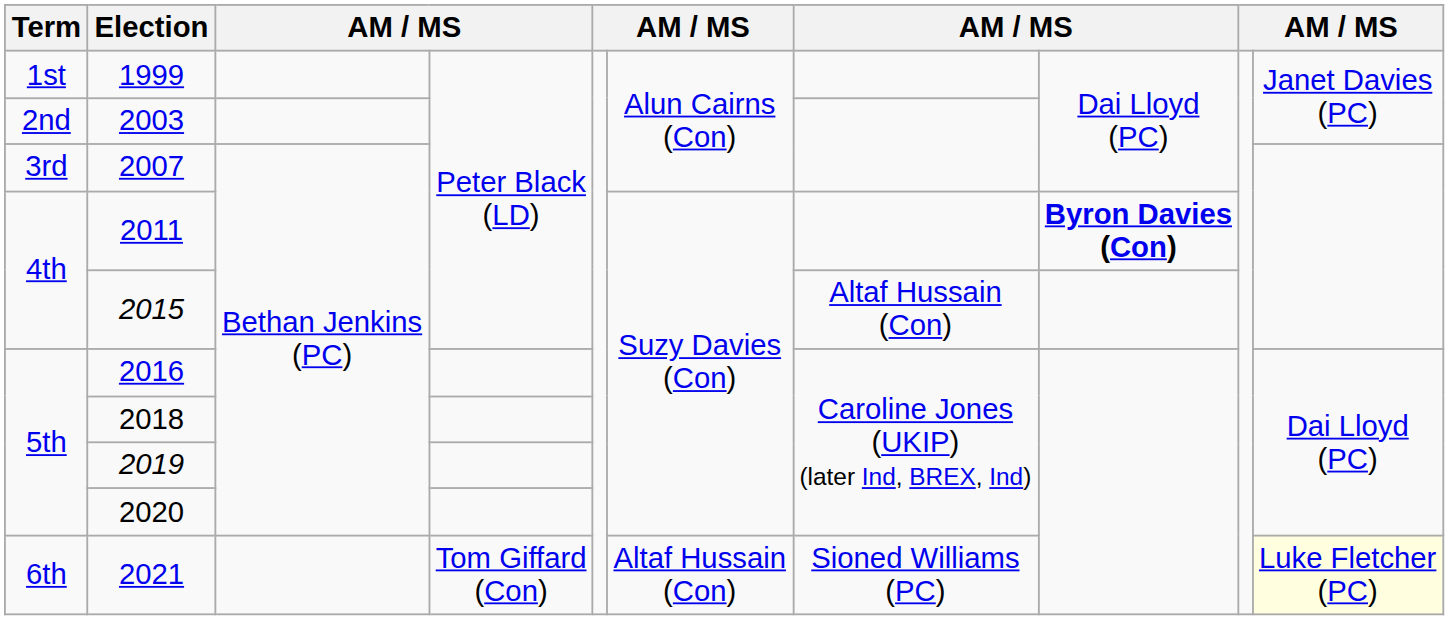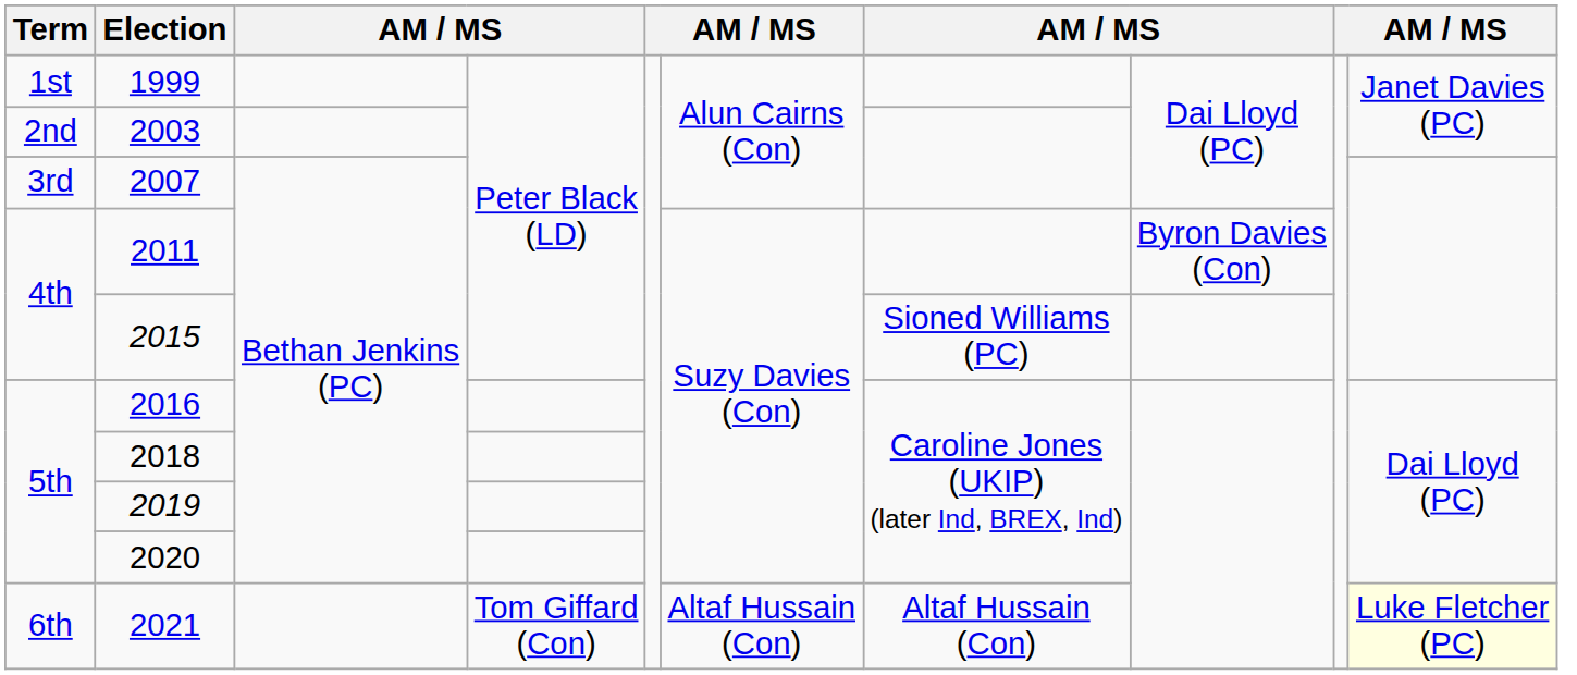2011 | column 8: bold -> normal
2015 | column 7: Altaf Hussain (Con) -> Sioned Williams (PC)
2021 | column 7: Sioned Williams (PC) -> Altaf Hussain (Con)
